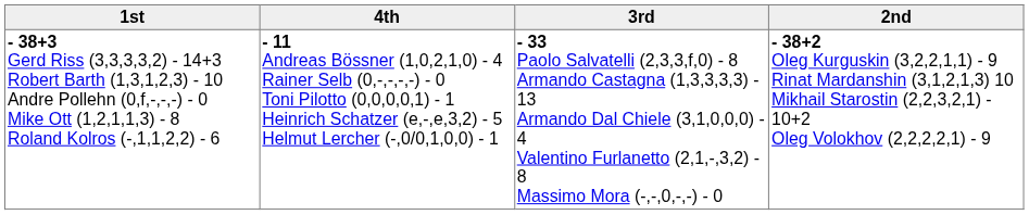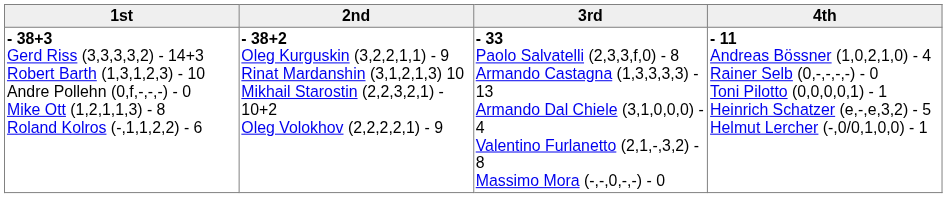columns swapped: 2nd <-> 4th
